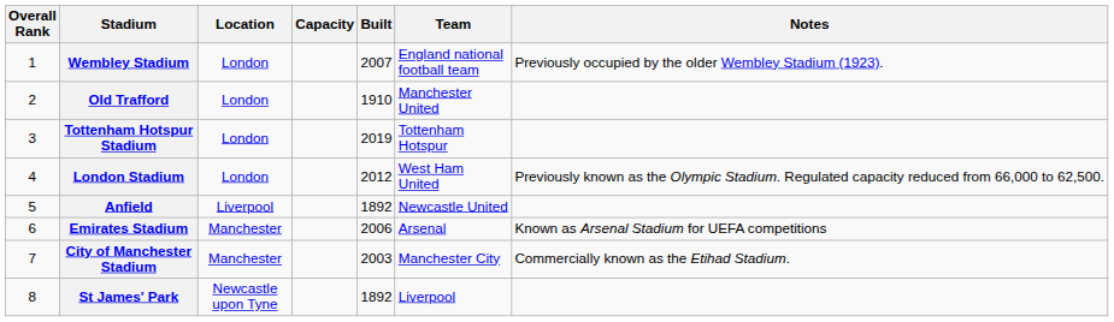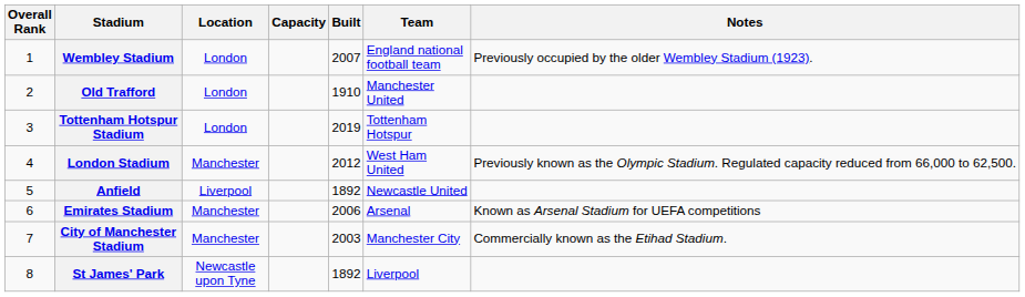London Stadium | Location: London -> Manchester
